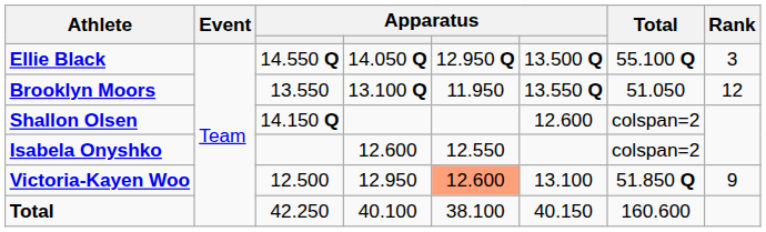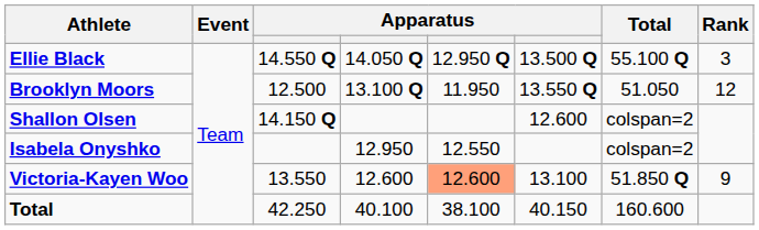Brooklyn Moors | column 3: 13.550 -> 12.500
Isabela Onyshko | column 4: 12.600 -> 12.950
Victoria-Kayen Woo | column 3: 12.500 -> 13.550
Victoria-Kayen Woo | column 4: 12.950 -> 12.600
